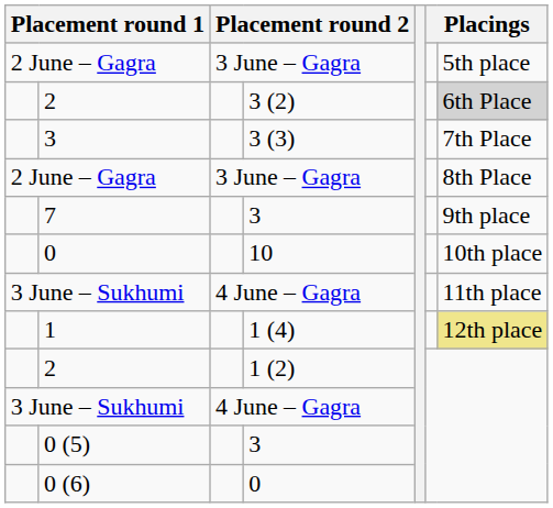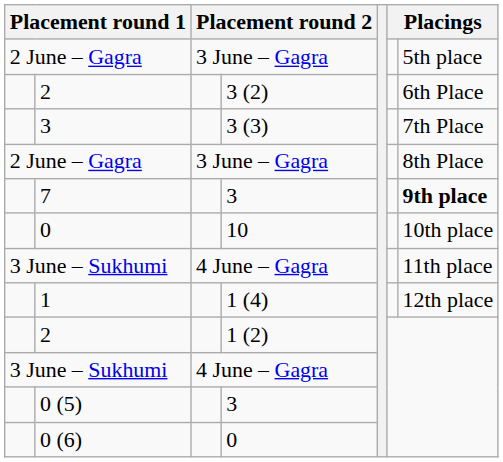2 / 3 (2) | column 7: lightgrey background -> no background
7 | column 7: normal -> bold
1 | column 7: khaki background -> no background
